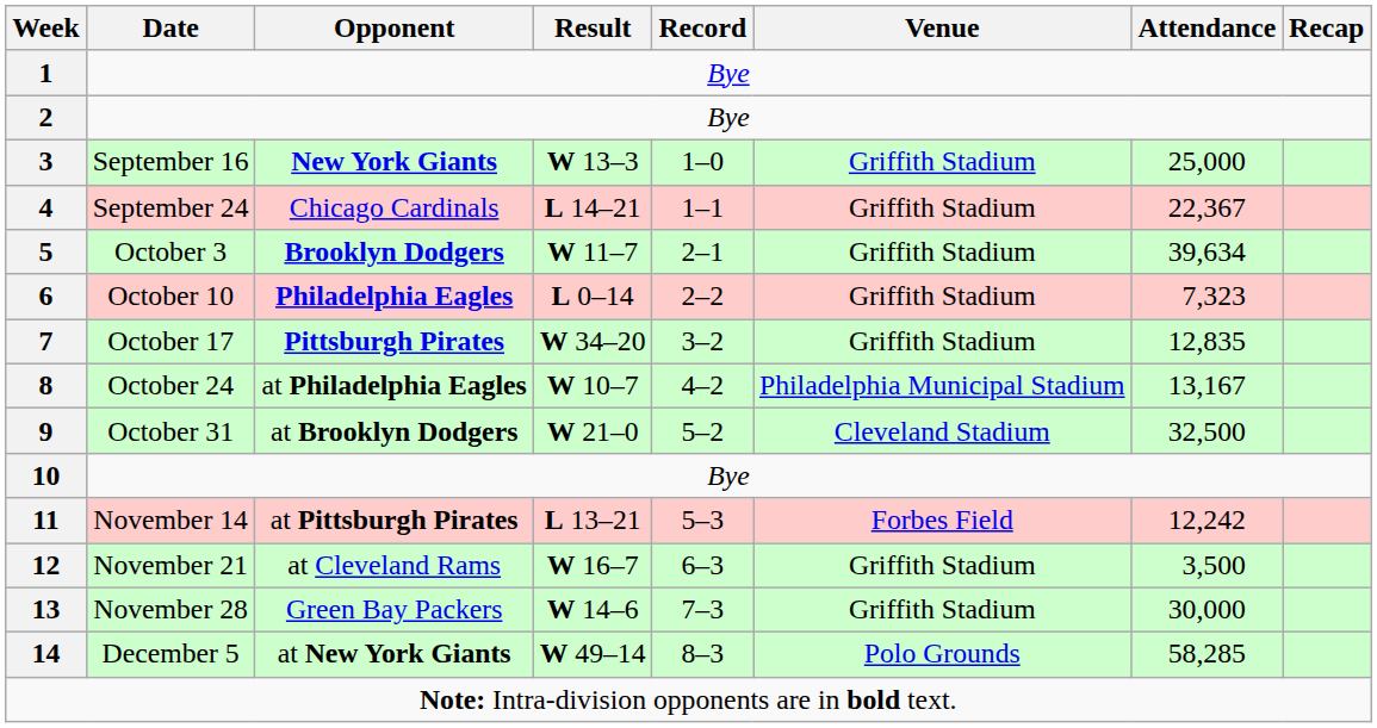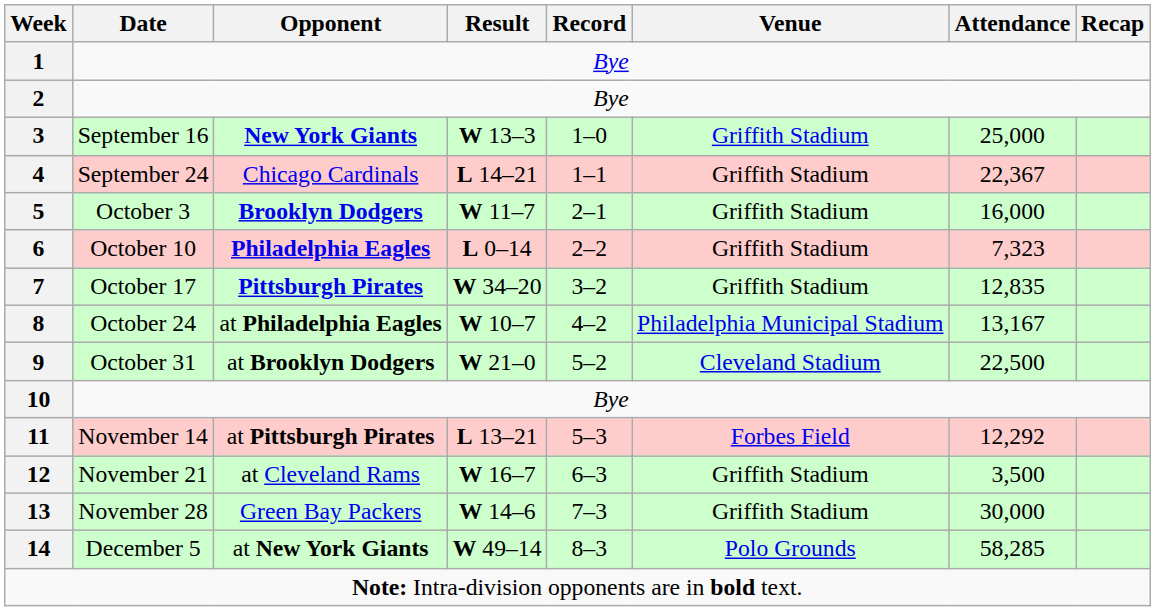5 | Attendance: 39,634 -> 16,000
9 | Attendance: 32,500 -> 22,500
11 | Attendance: 12,242 -> 12,292
